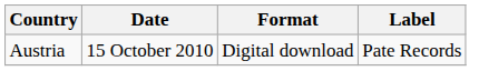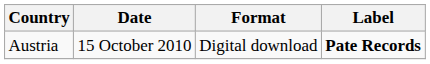Austria | Label: normal -> bold
